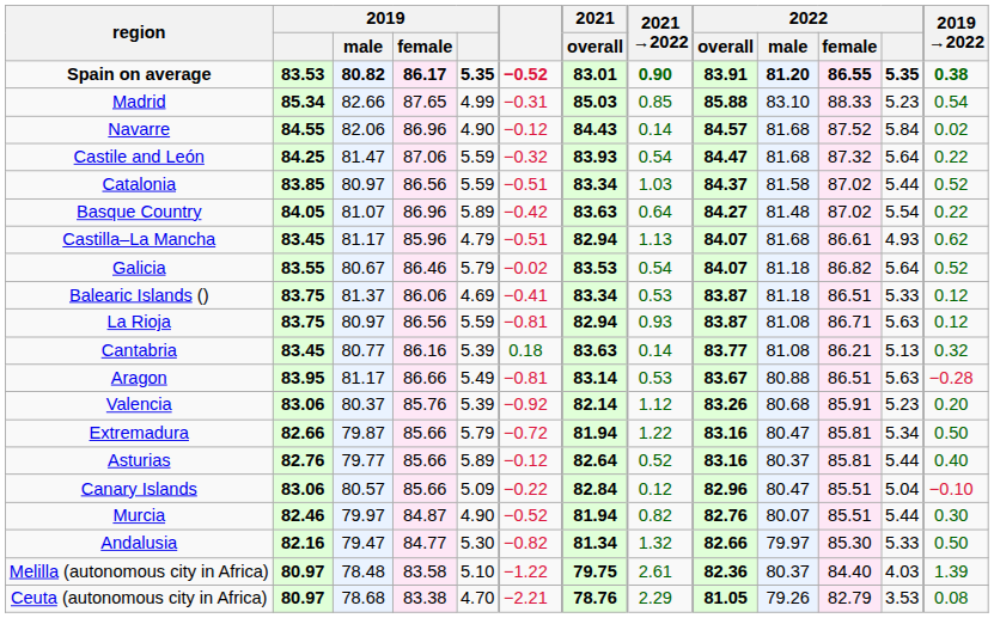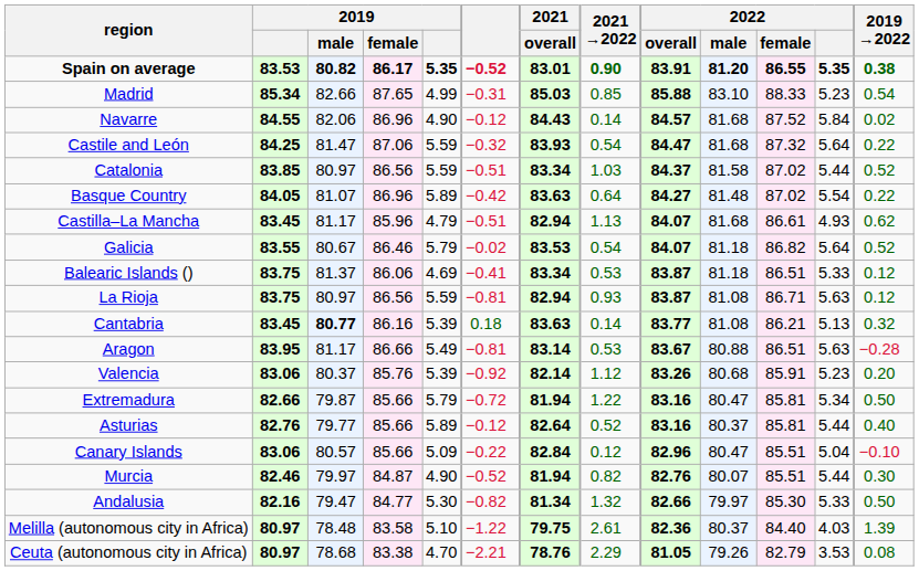Cantabria | 2019 / male: normal -> bold
